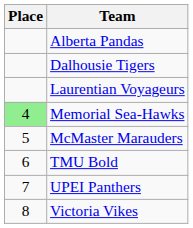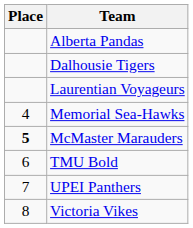Memorial Sea-Hawks | Place: lightgreen background -> no background
McMaster Marauders | Place: normal -> bold
